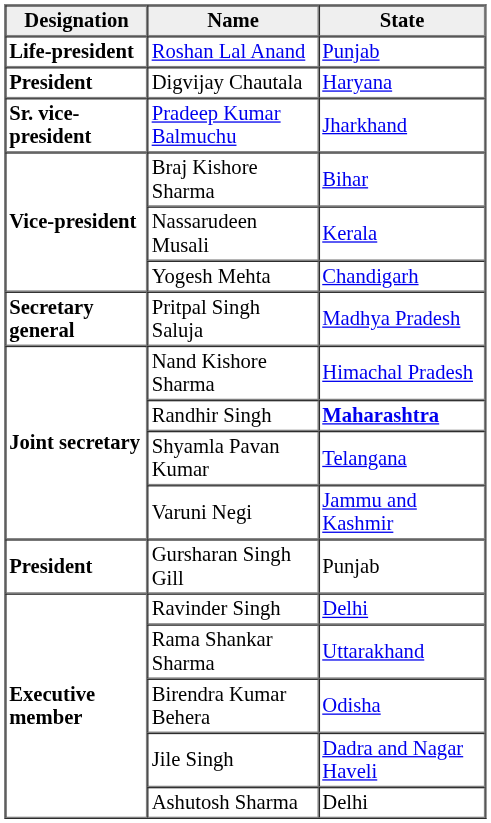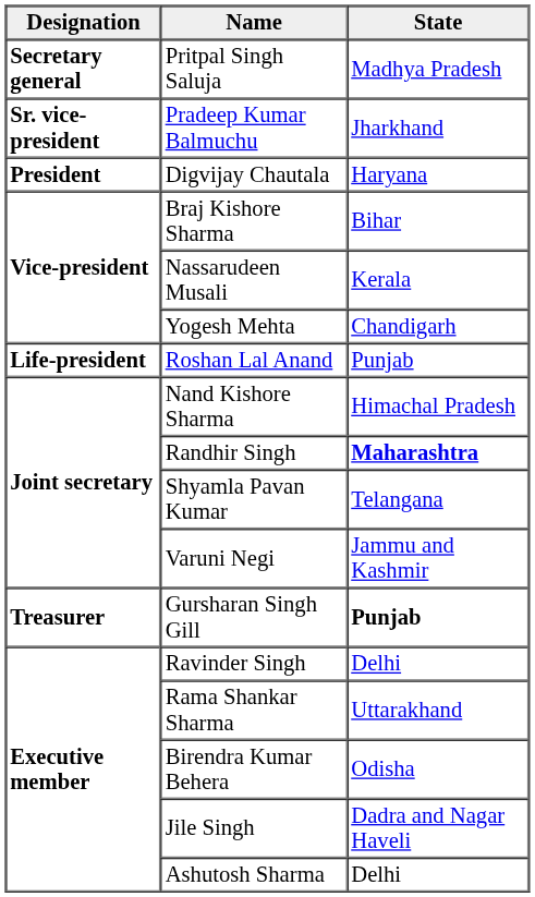rows swapped: Roshan Lal Anand <-> Pritpal Singh Saluja
rows swapped: Digvijay Chautala <-> Pradeep Kumar Balmuchu
Gursharan Singh Gill | Designation: President -> Treasurer
Gursharan Singh Gill | State: normal -> bold
